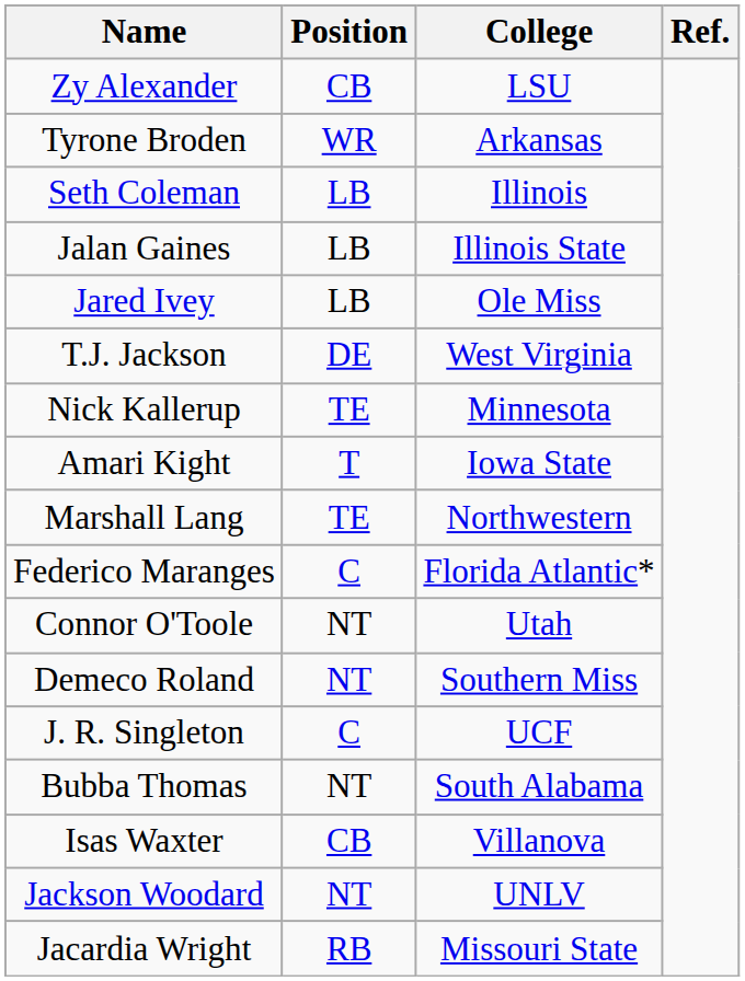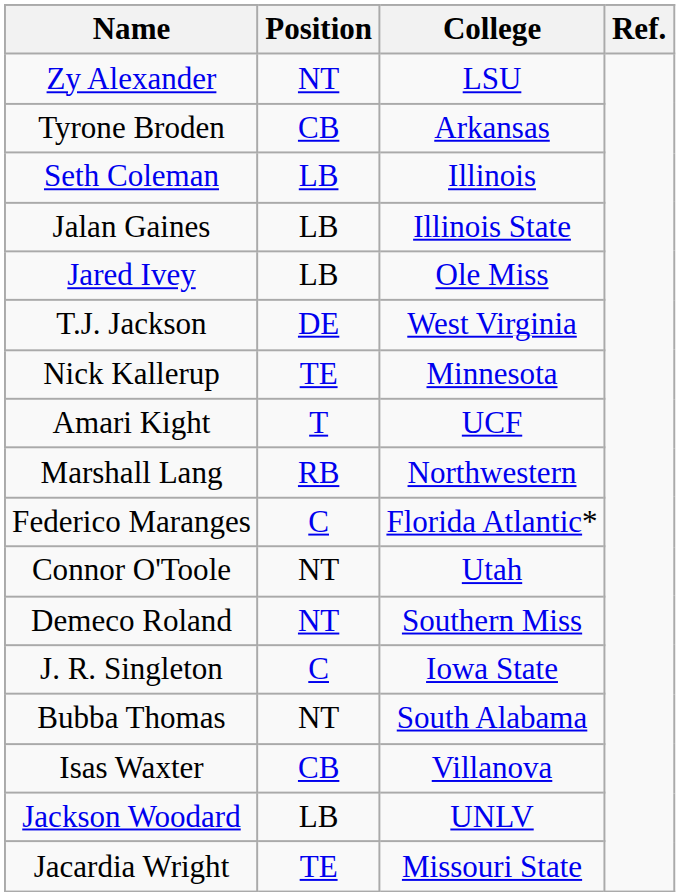Zy Alexander | Position: CB -> NT
Tyrone Broden | Position: WR -> CB
Amari Kight | College: Iowa State -> UCF
Marshall Lang | Position: TE -> RB
J. R. Singleton | College: UCF -> Iowa State
Jackson Woodard | Position: NT -> LB
Jacardia Wright | Position: RB -> TE
